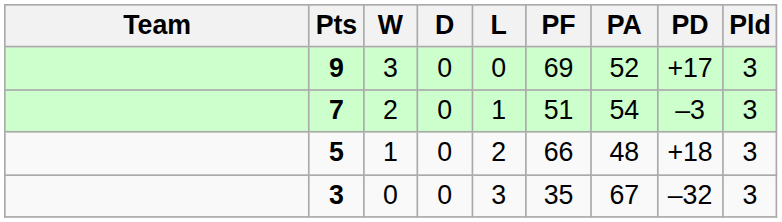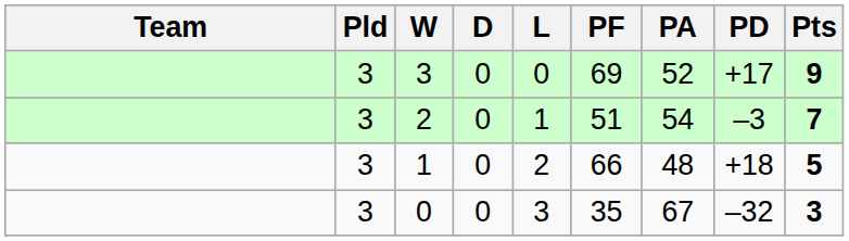columns swapped: Pld <-> Pts
